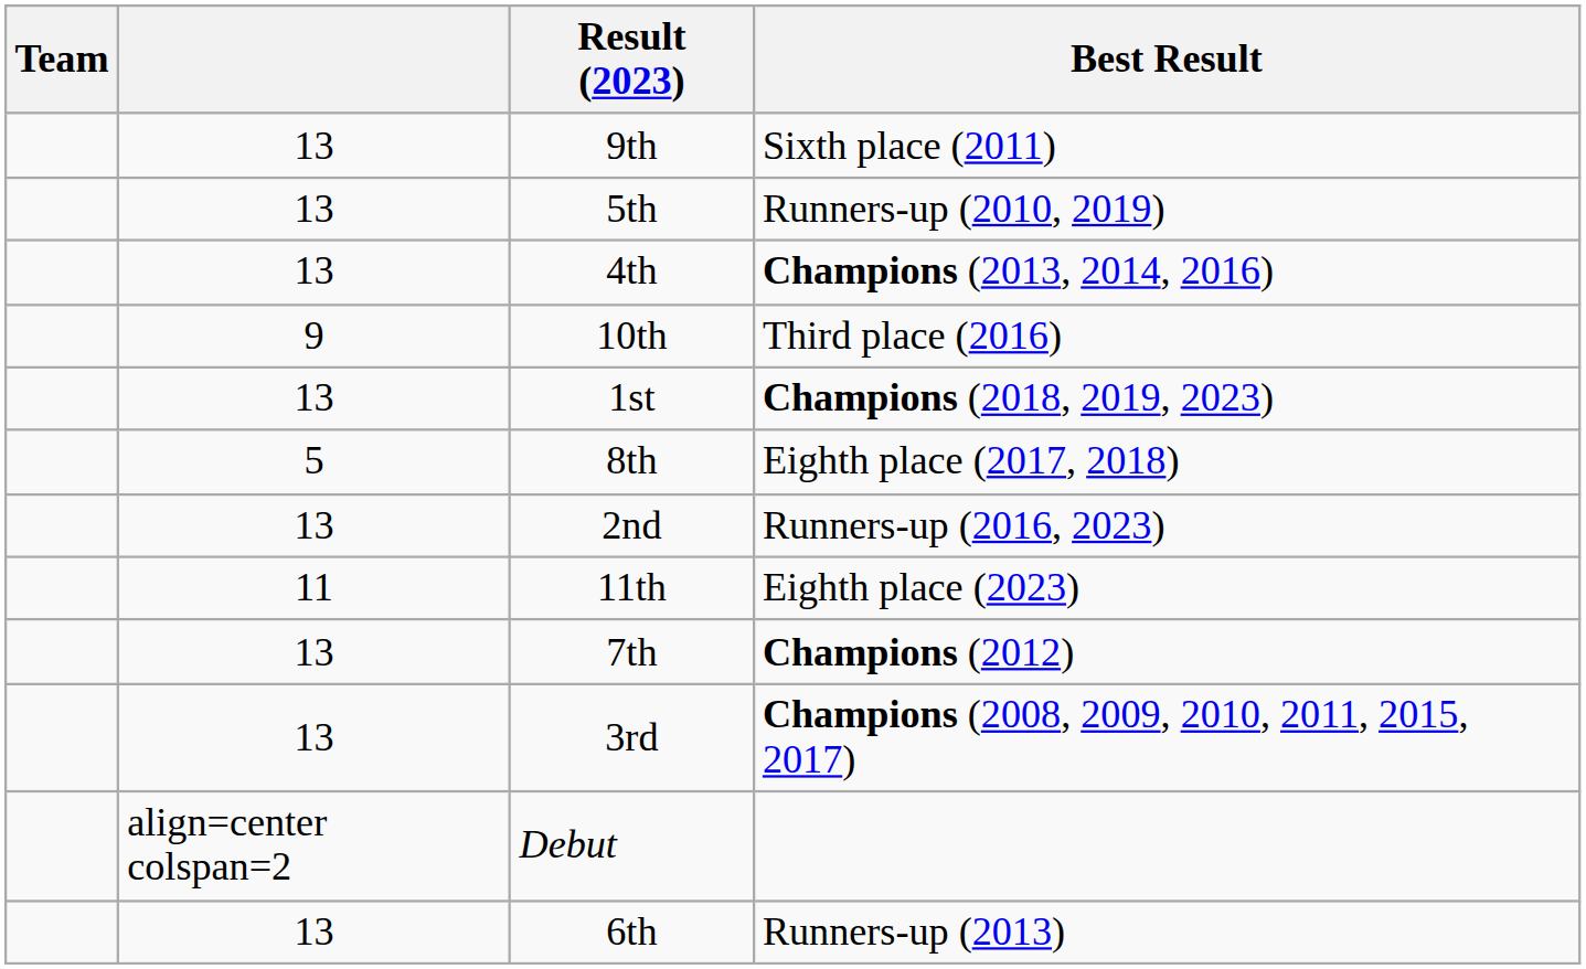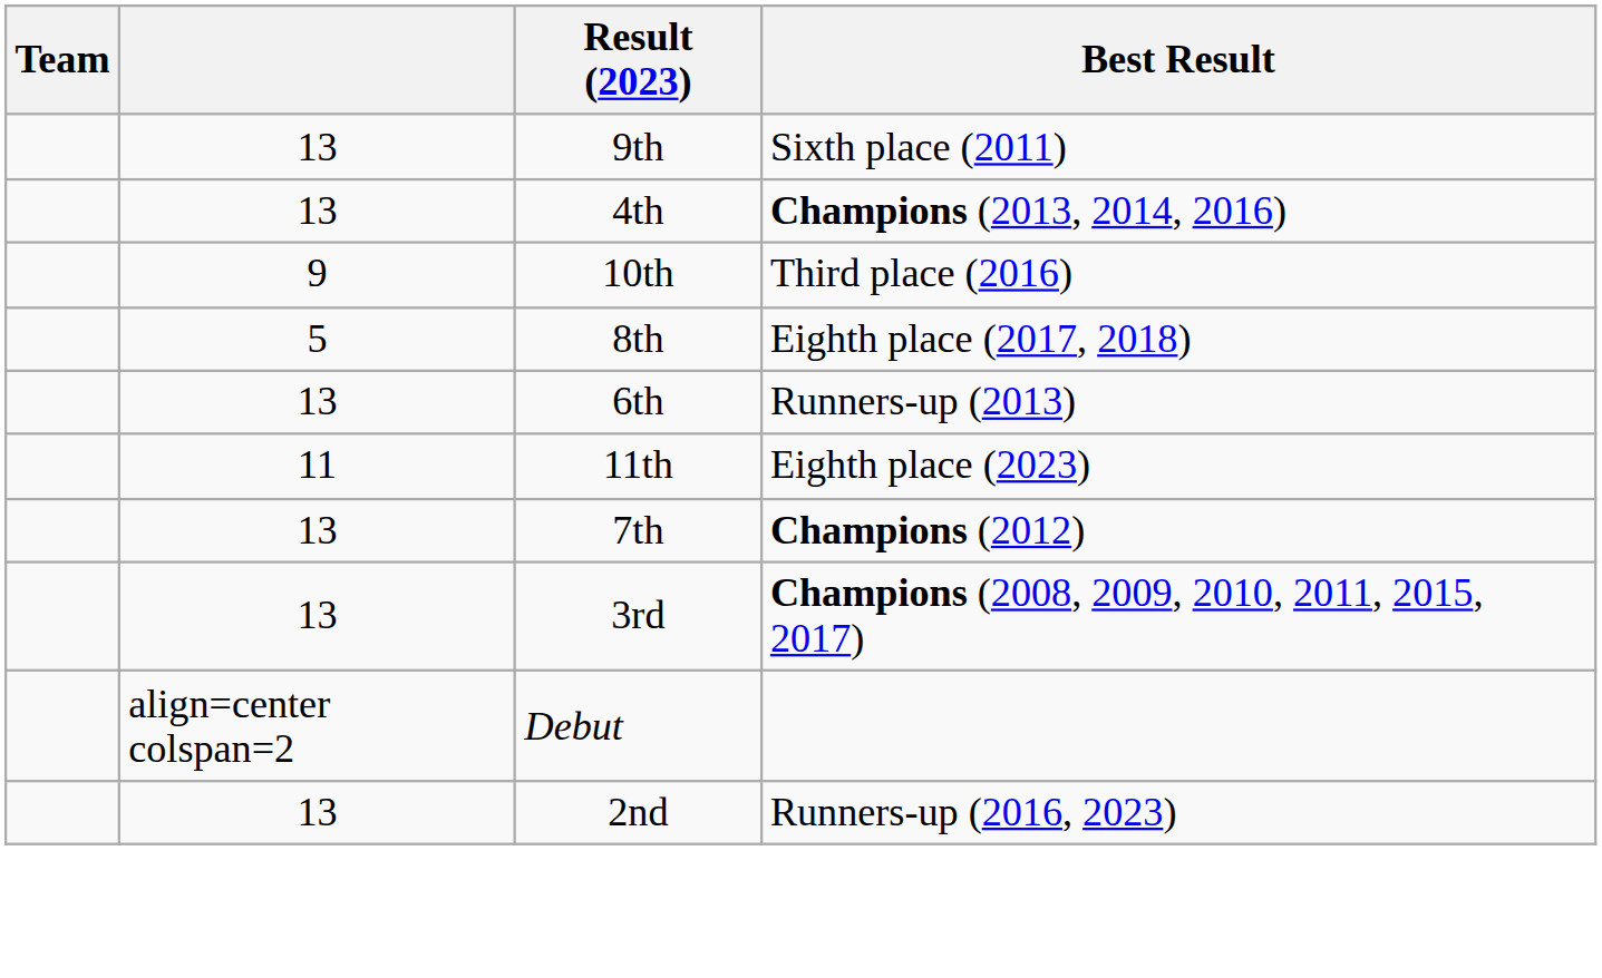- row: 13 | 5th | Runners-up (2010, 2019)
- row: 13 | 1st | Champions (2018, 2019, 2023)
rows swapped: 2nd <-> 6th
